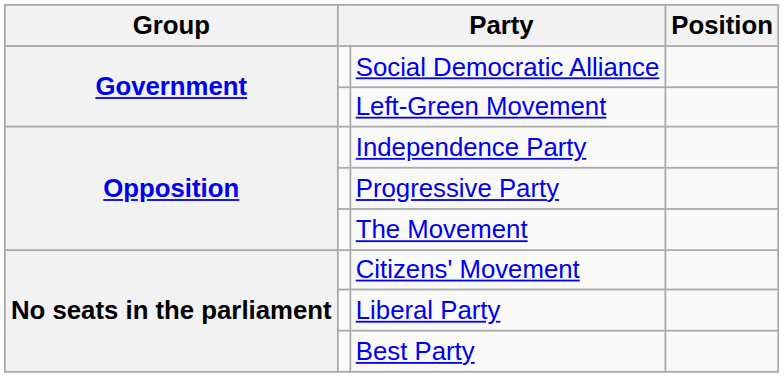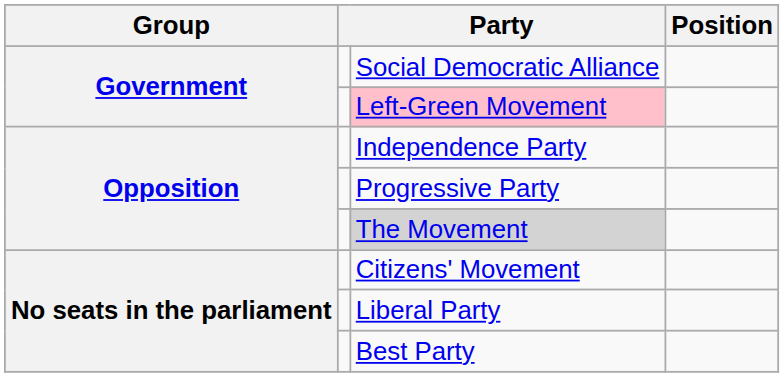Left-Green Movement | column 3: no background -> pink background
The Movement | column 3: no background -> lightgrey background
